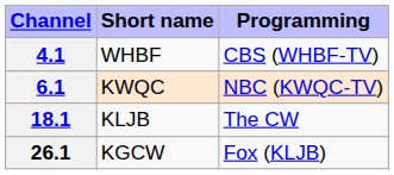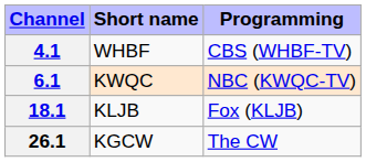18.1 | Programming: The CW -> Fox (KLJB)
26.1 | Programming: Fox (KLJB) -> The CW
